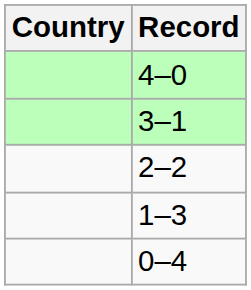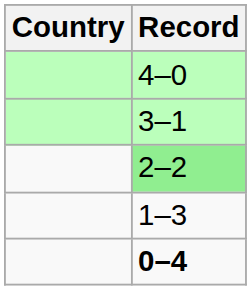2–2 | Record: no background -> lightgreen background
0–4 | Record: normal -> bold
